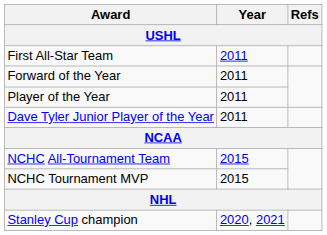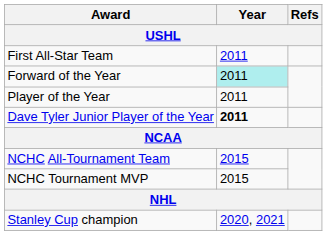Forward of the Year | Year: no background -> paleturquoise background
Dave Tyler Junior Player of the Year | Year: normal -> bold
